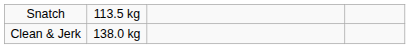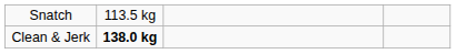Clean & Jerk | column 2: normal -> bold
